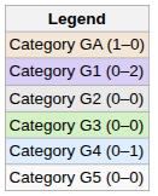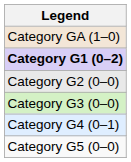row 3 | column 1: normal -> bold
